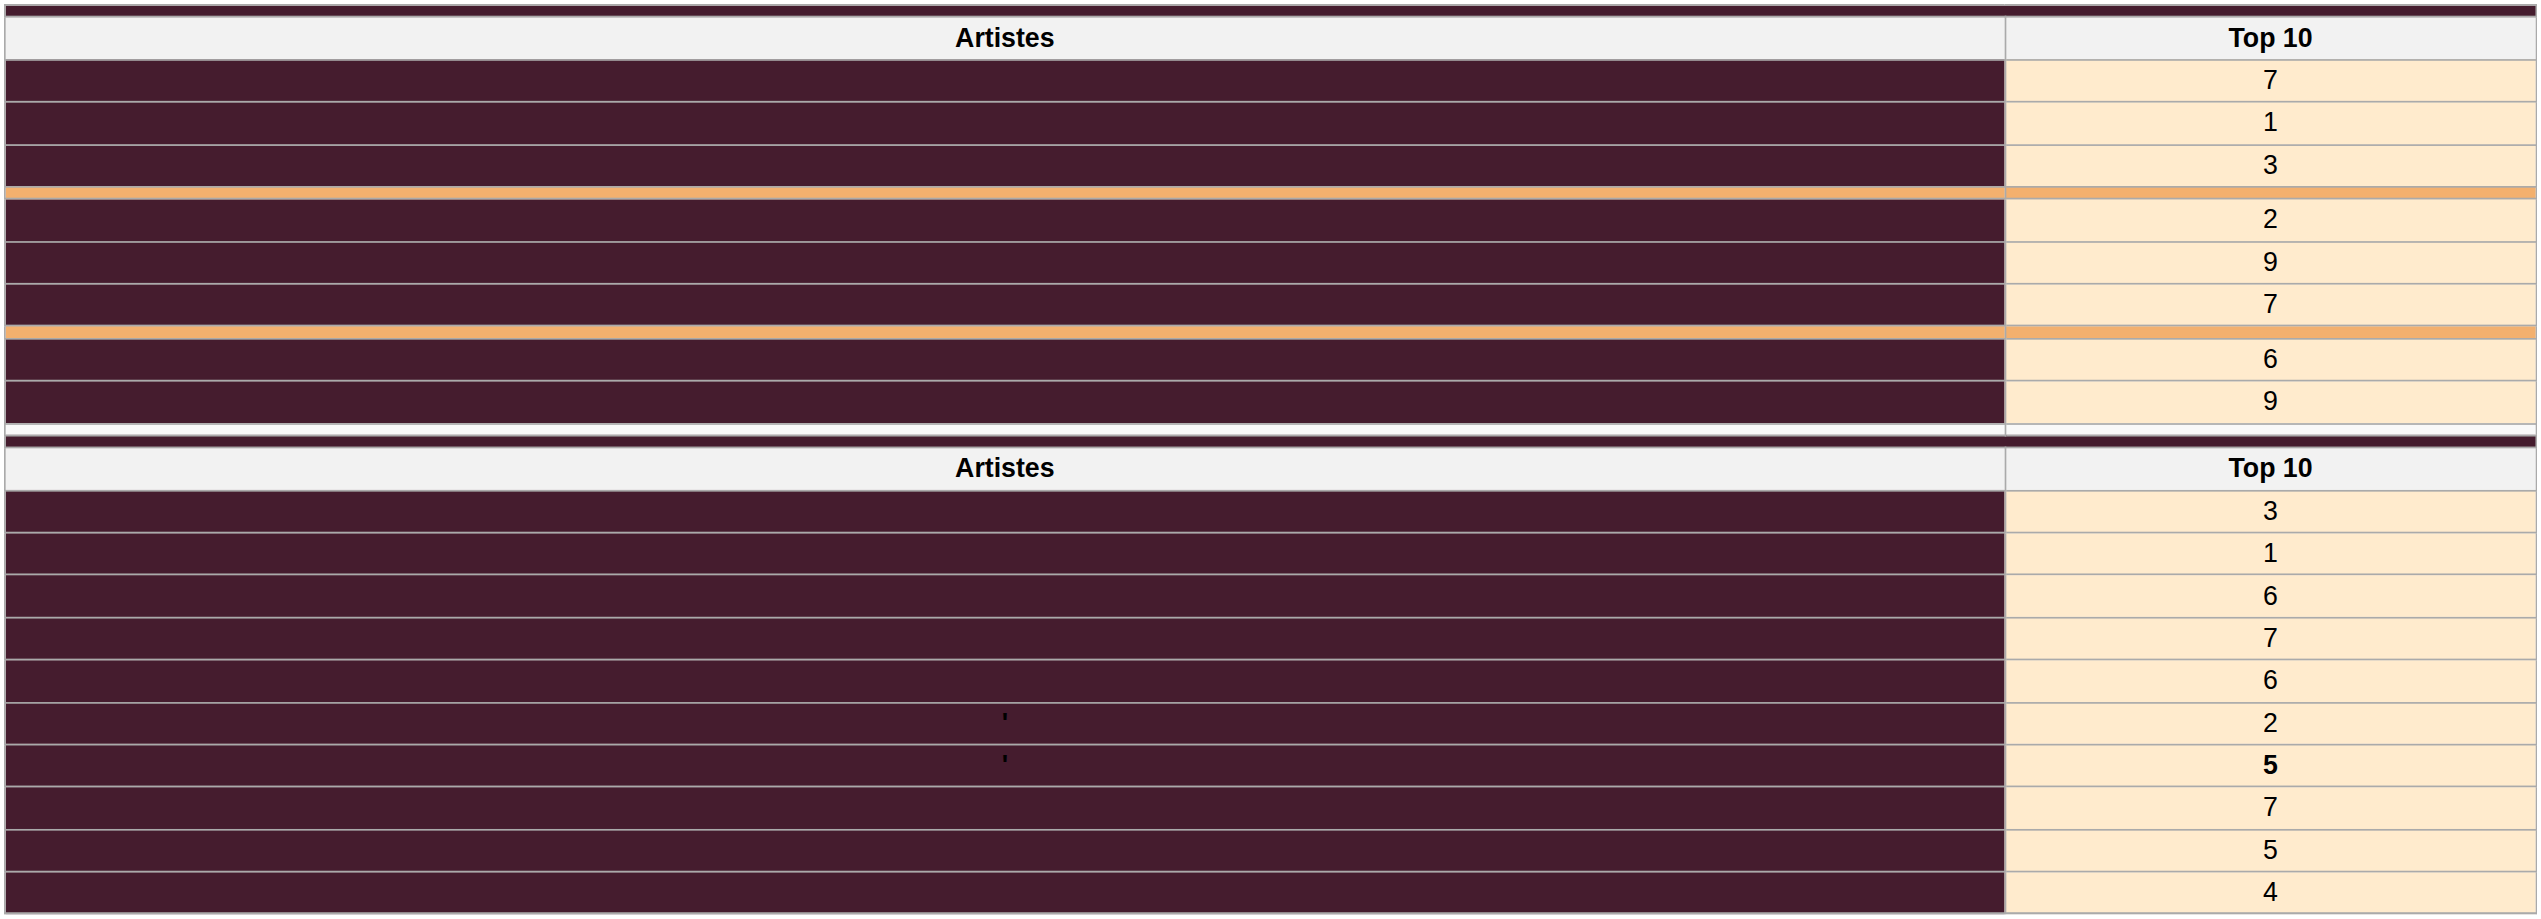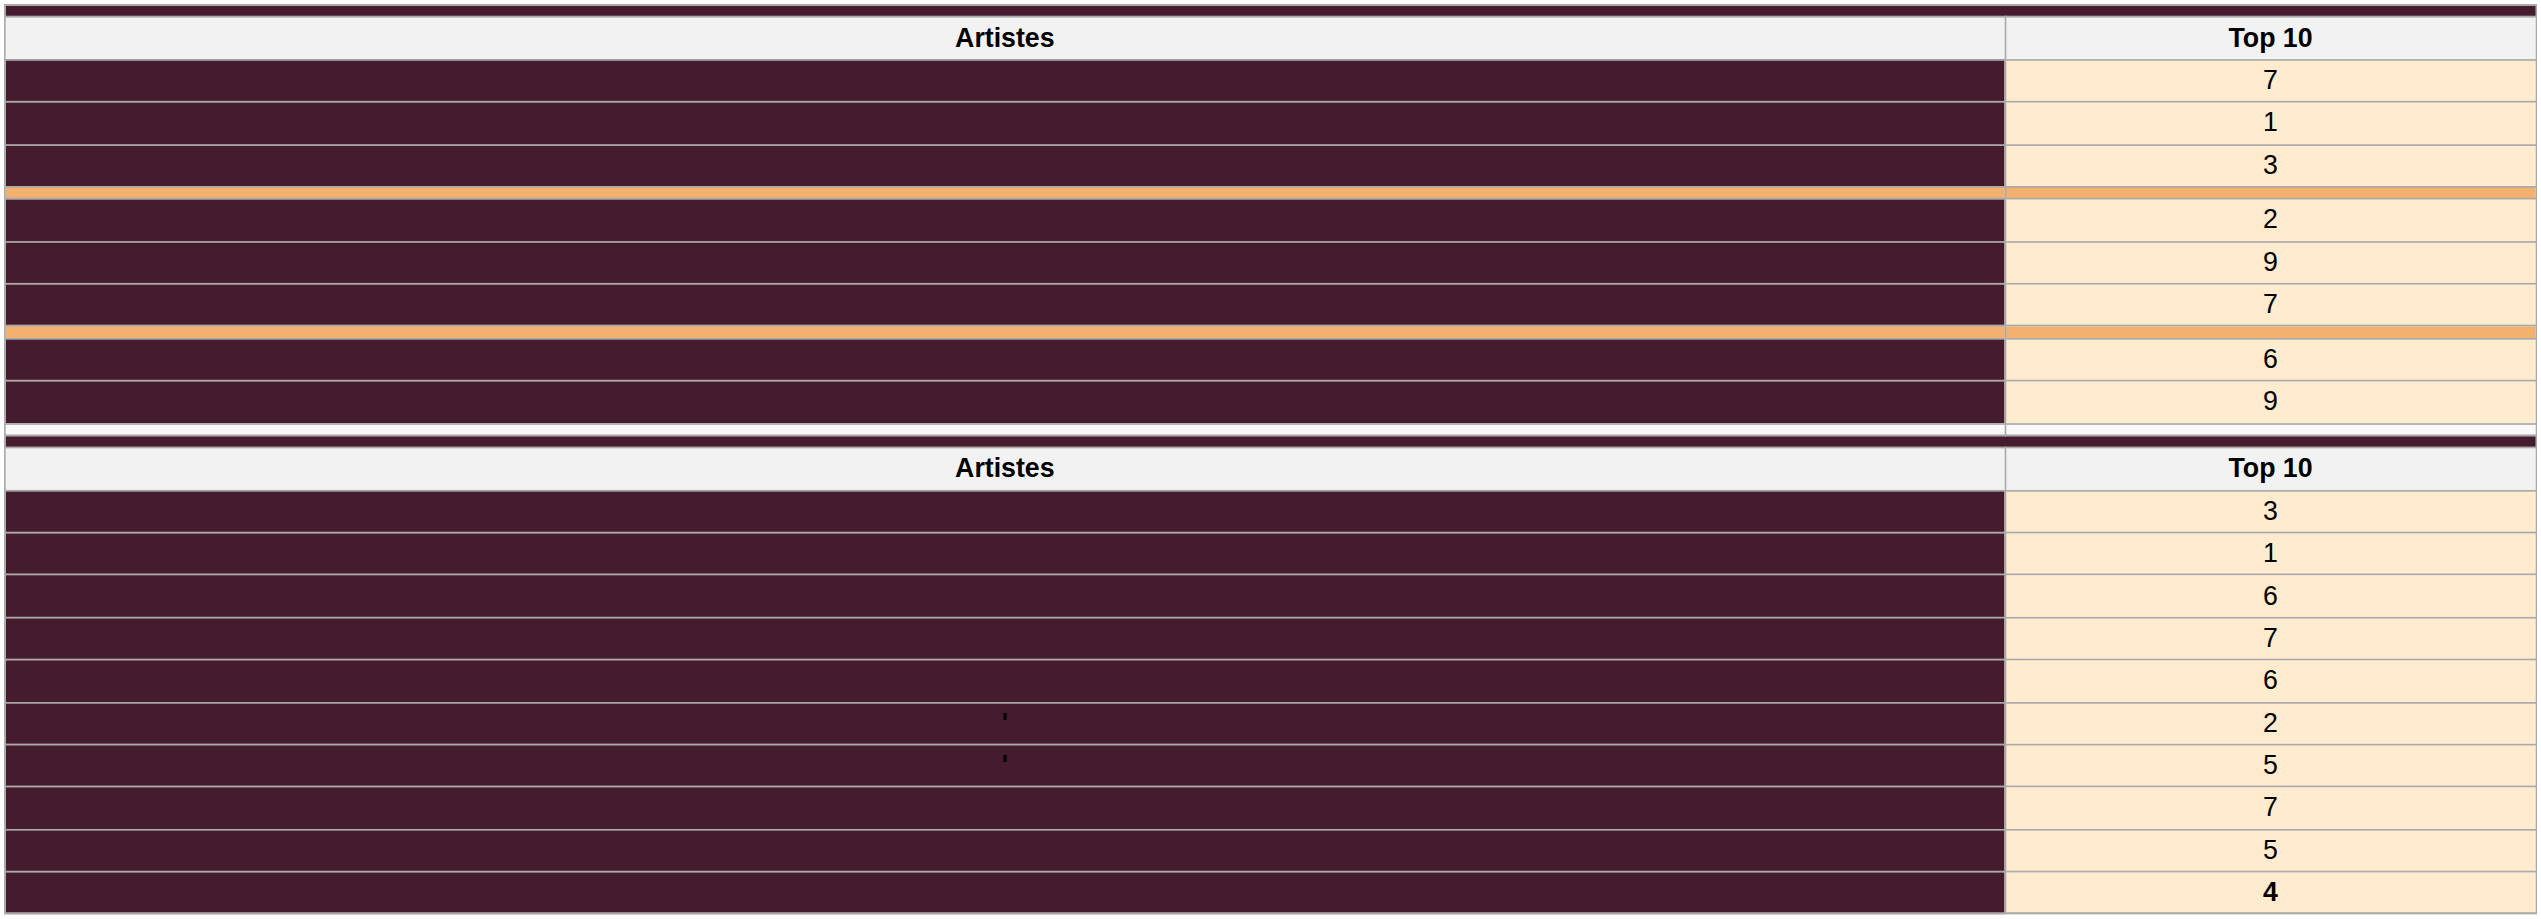' / 5 | column 2: bold -> normal
4 | column 2: normal -> bold
